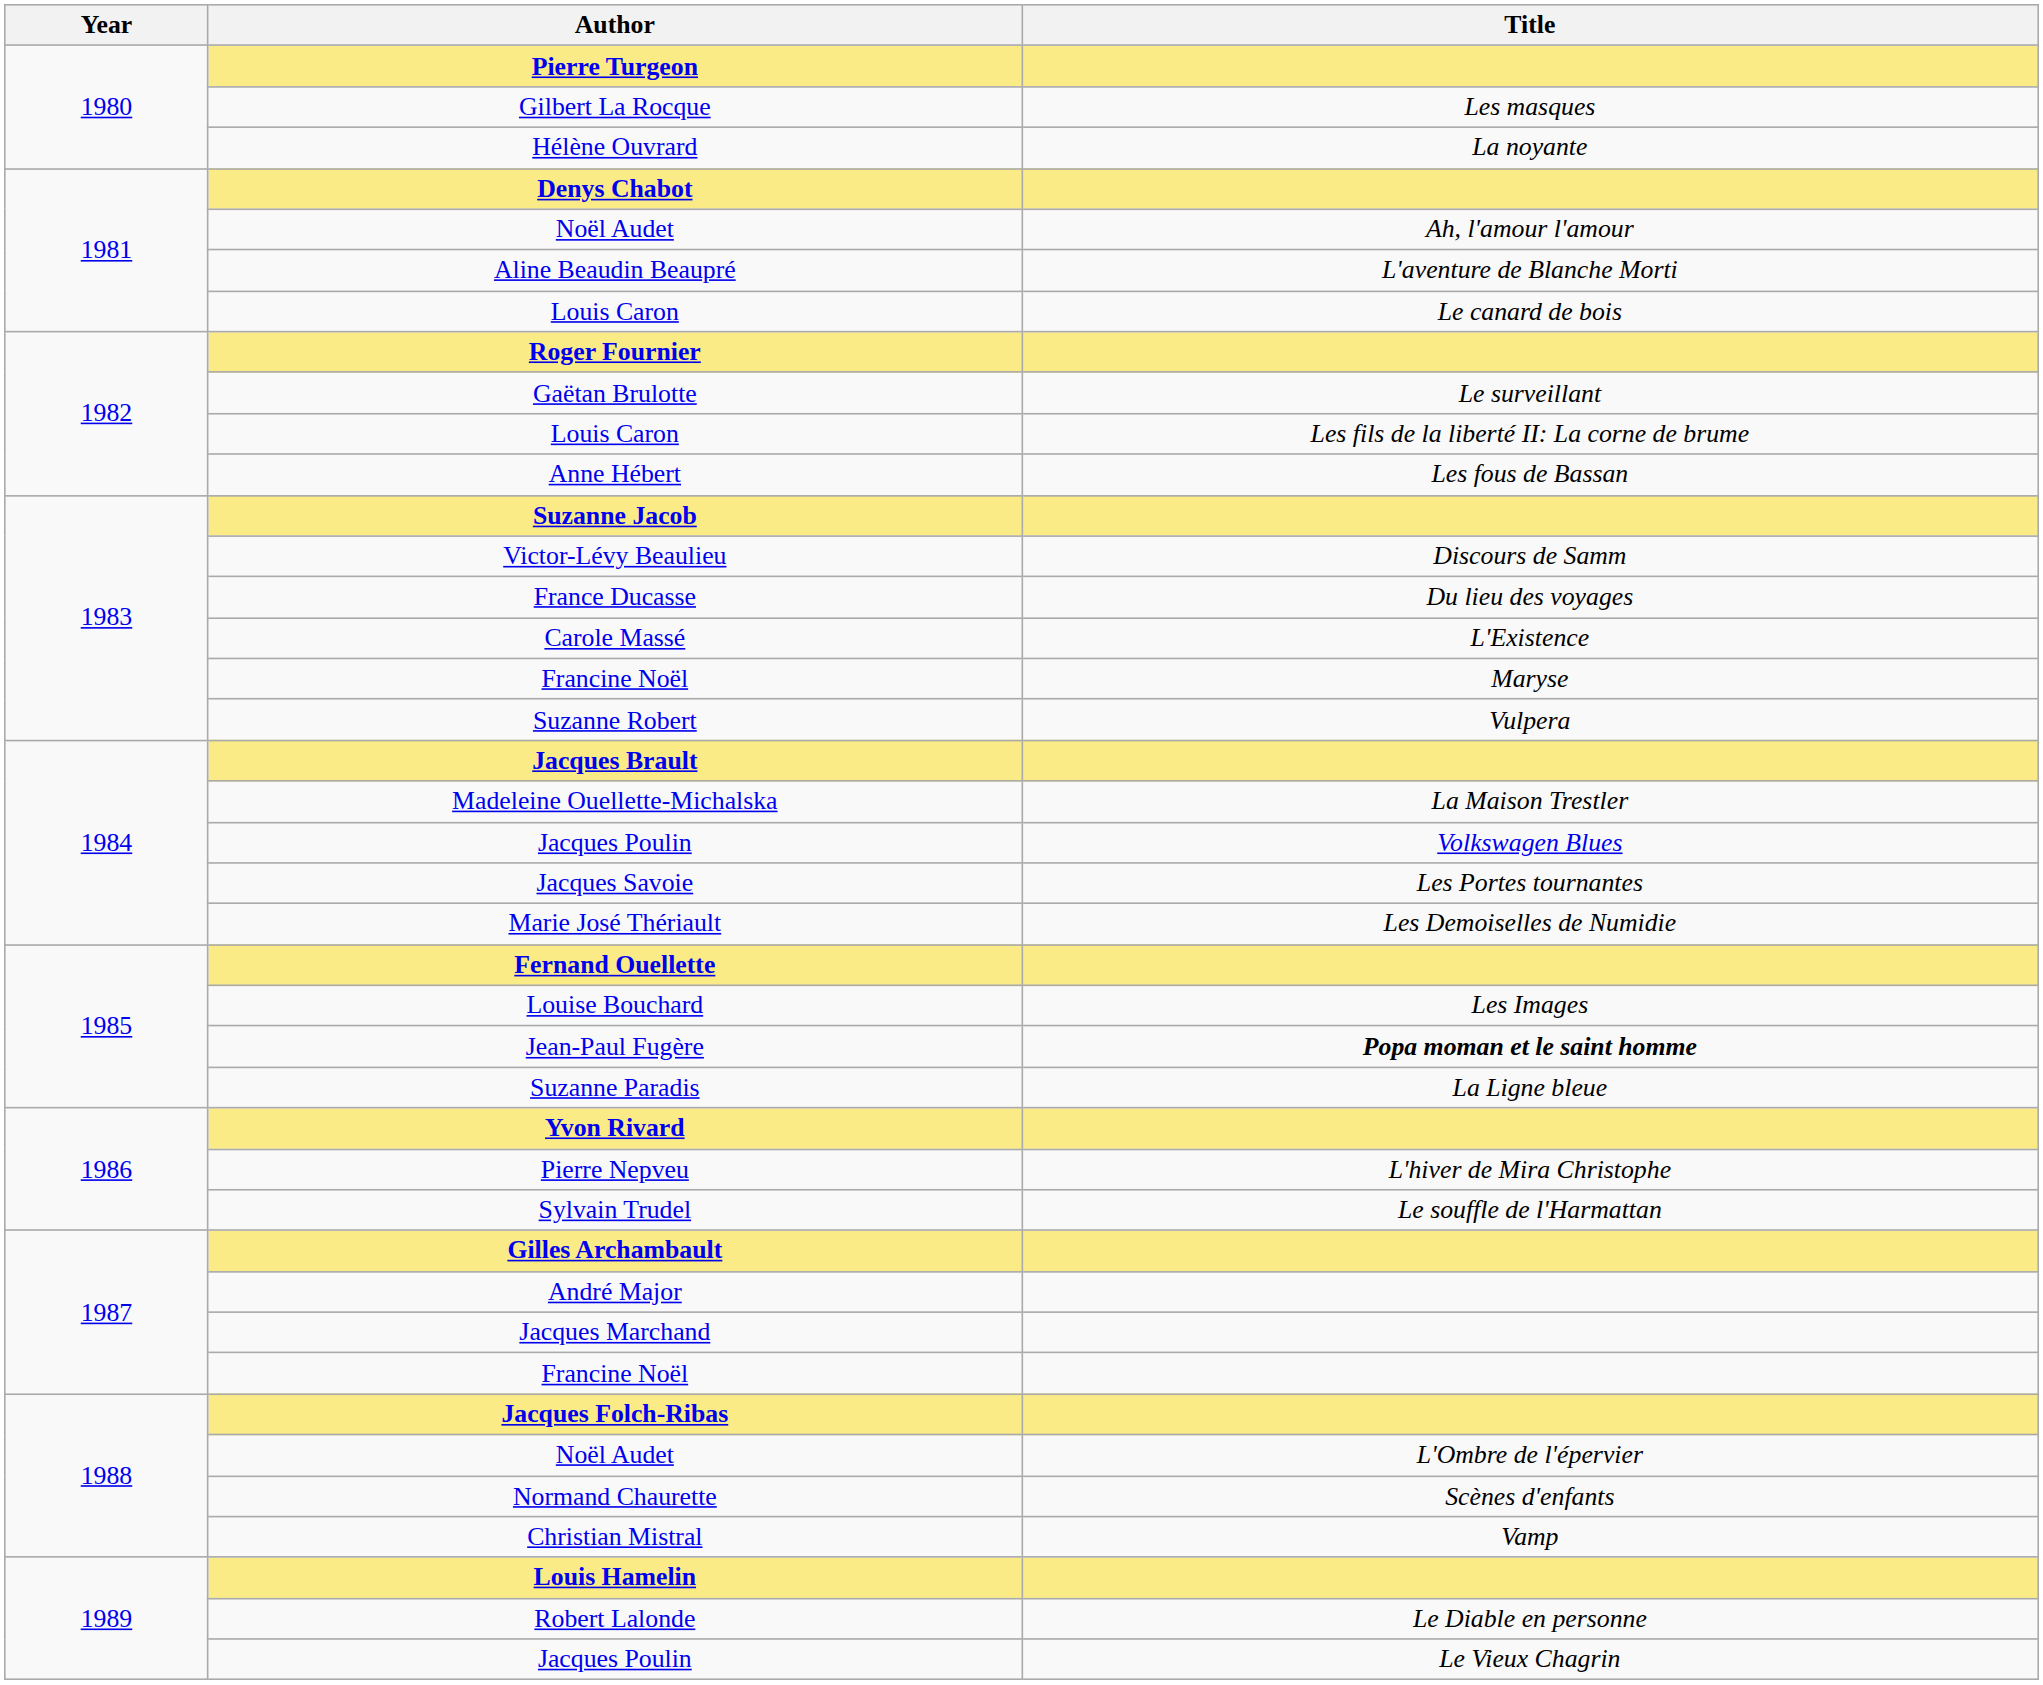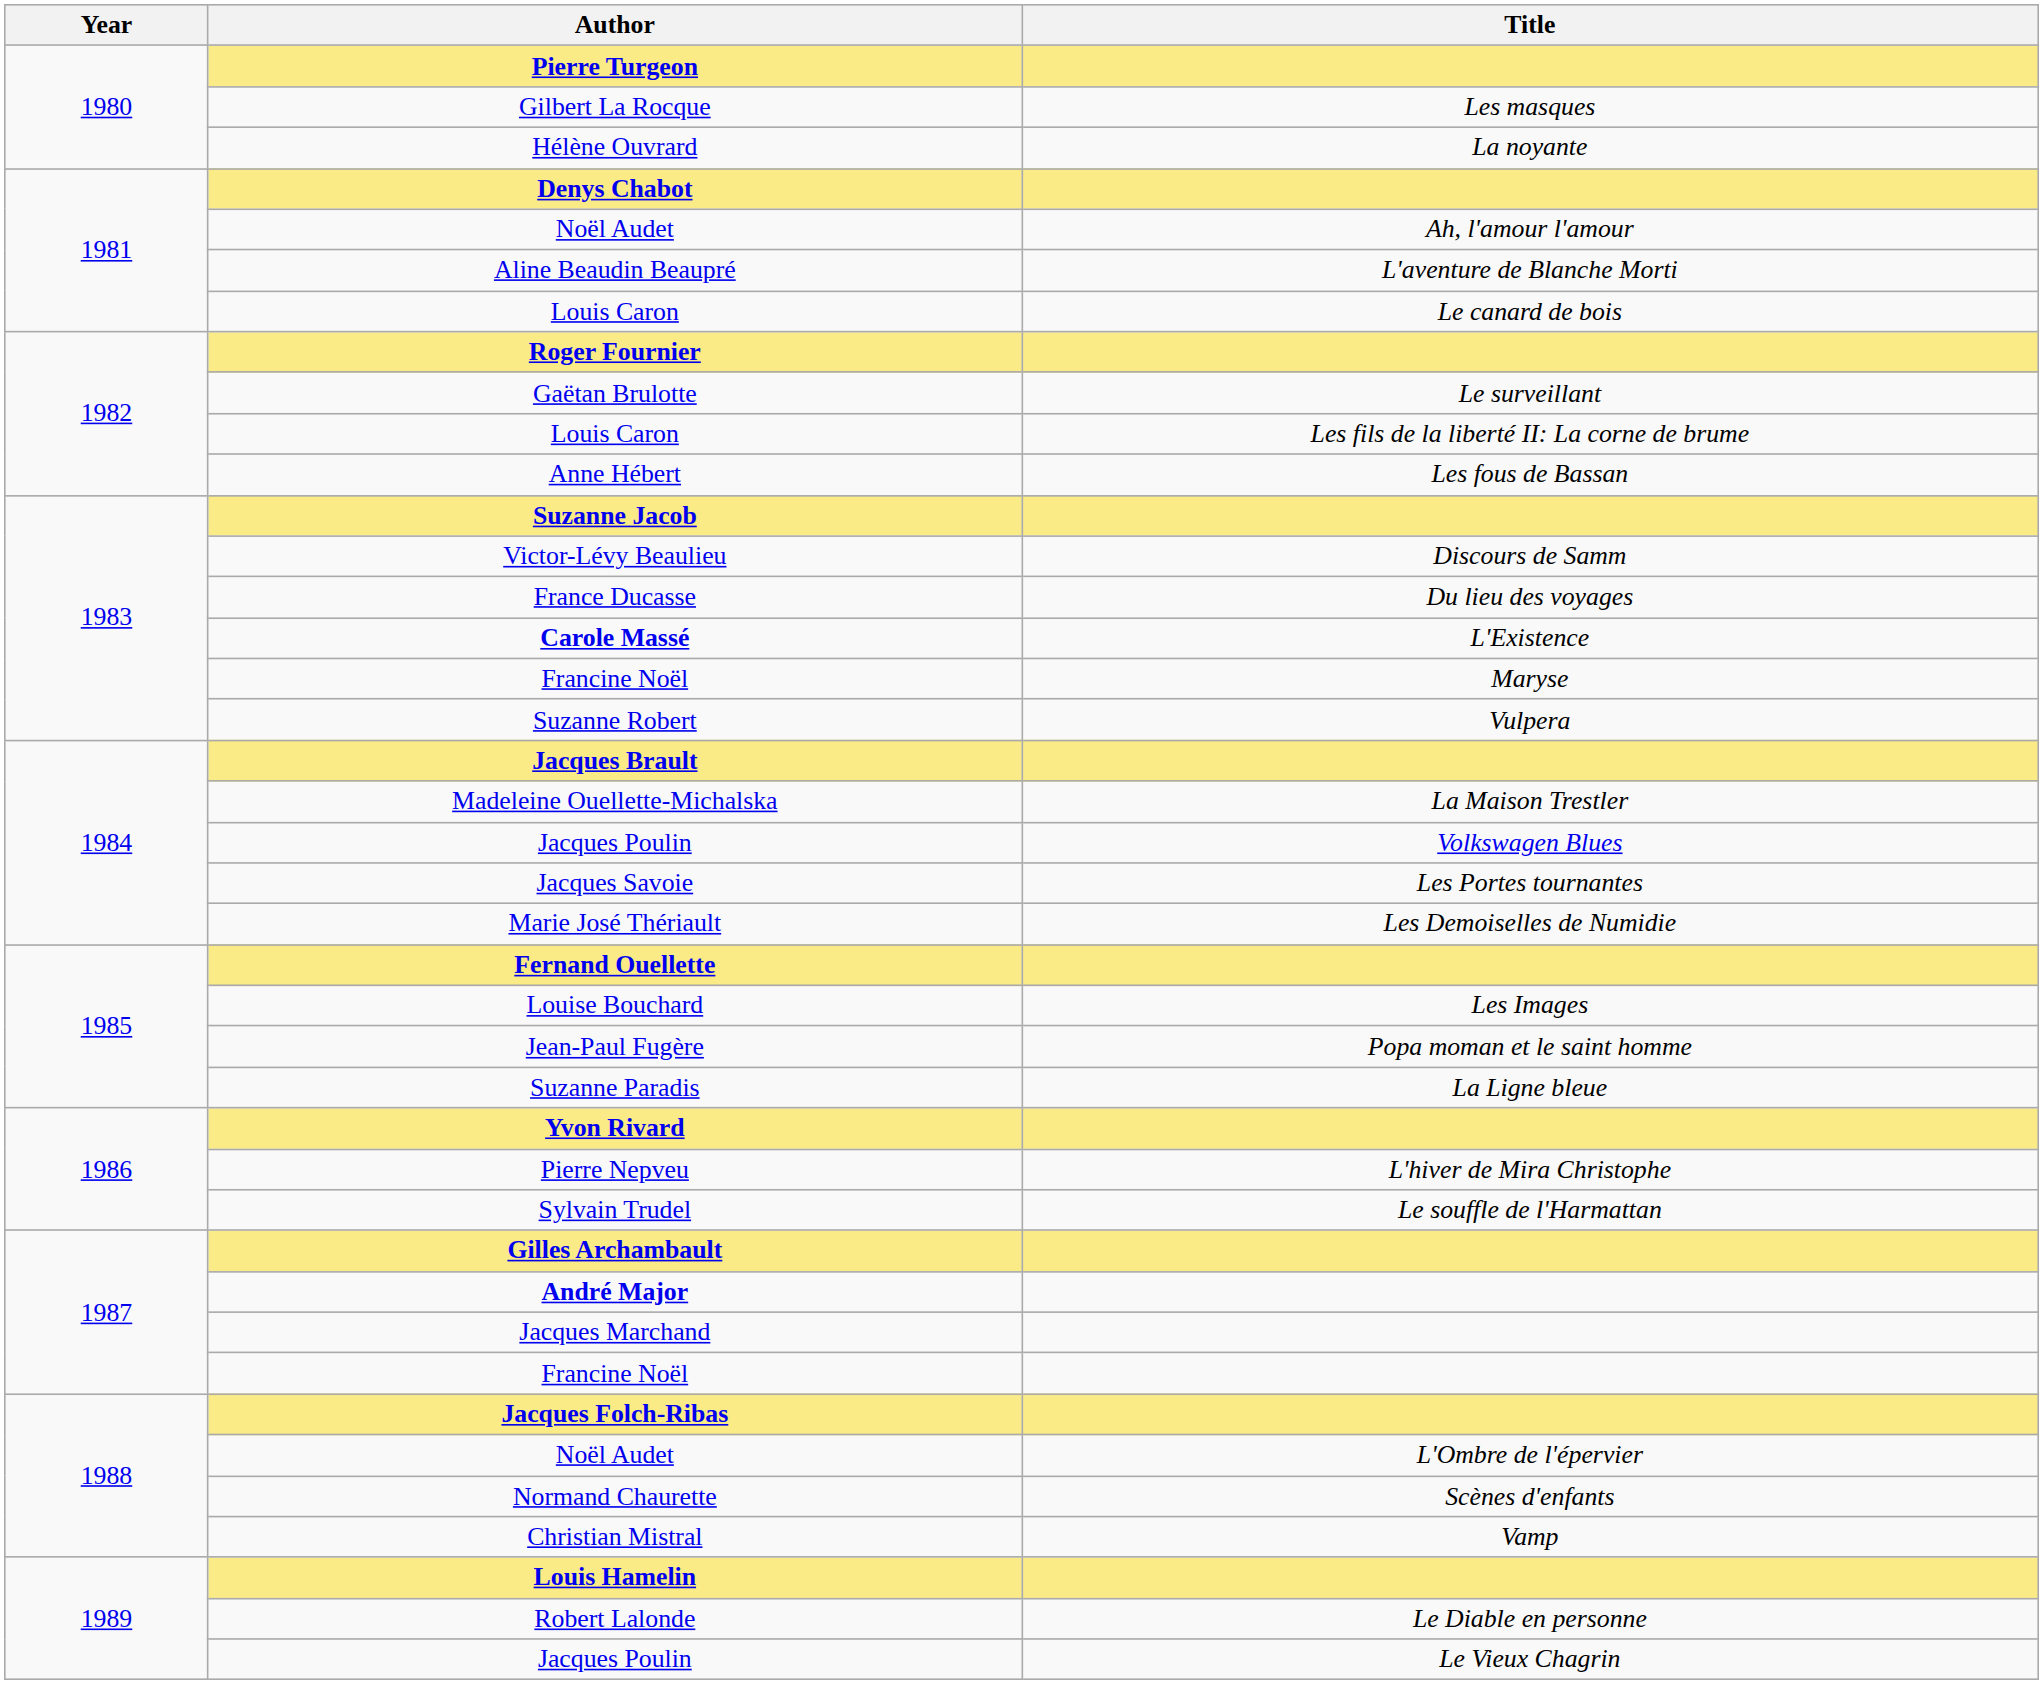Carole Massé | Author: normal -> bold
Jean-Paul Fugère | Title: bold -> normal
André Major | Author: normal -> bold
